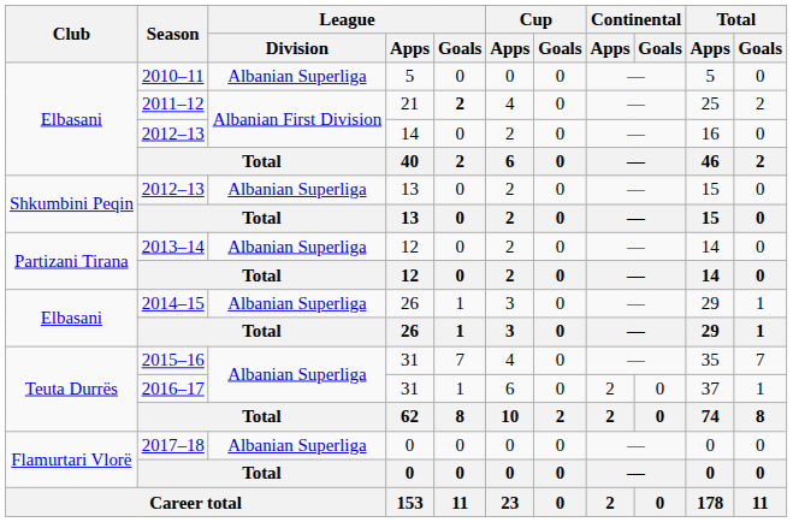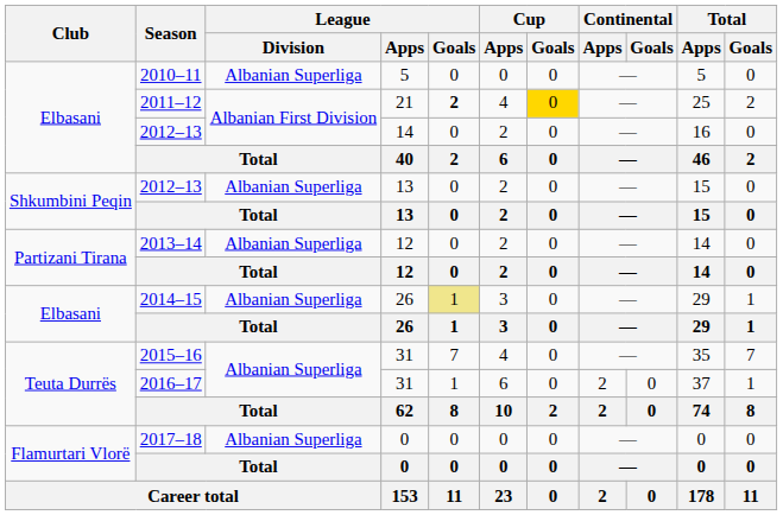2011–12 | Cup / Goals: no background -> gold background
2014–15 | League / Goals: no background -> khaki background
